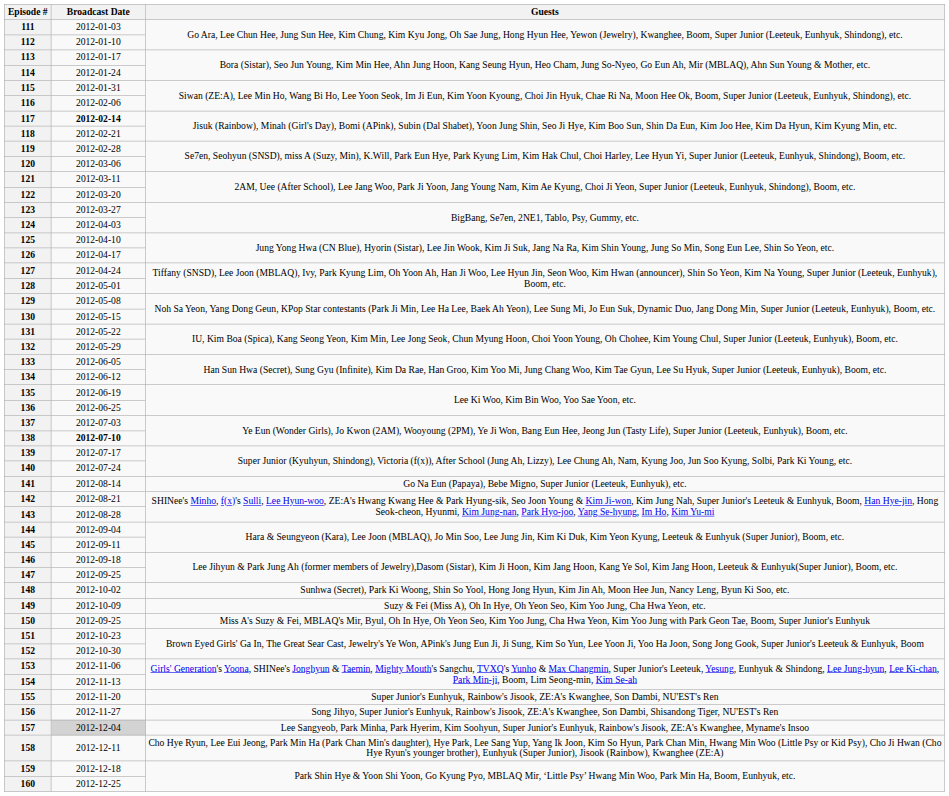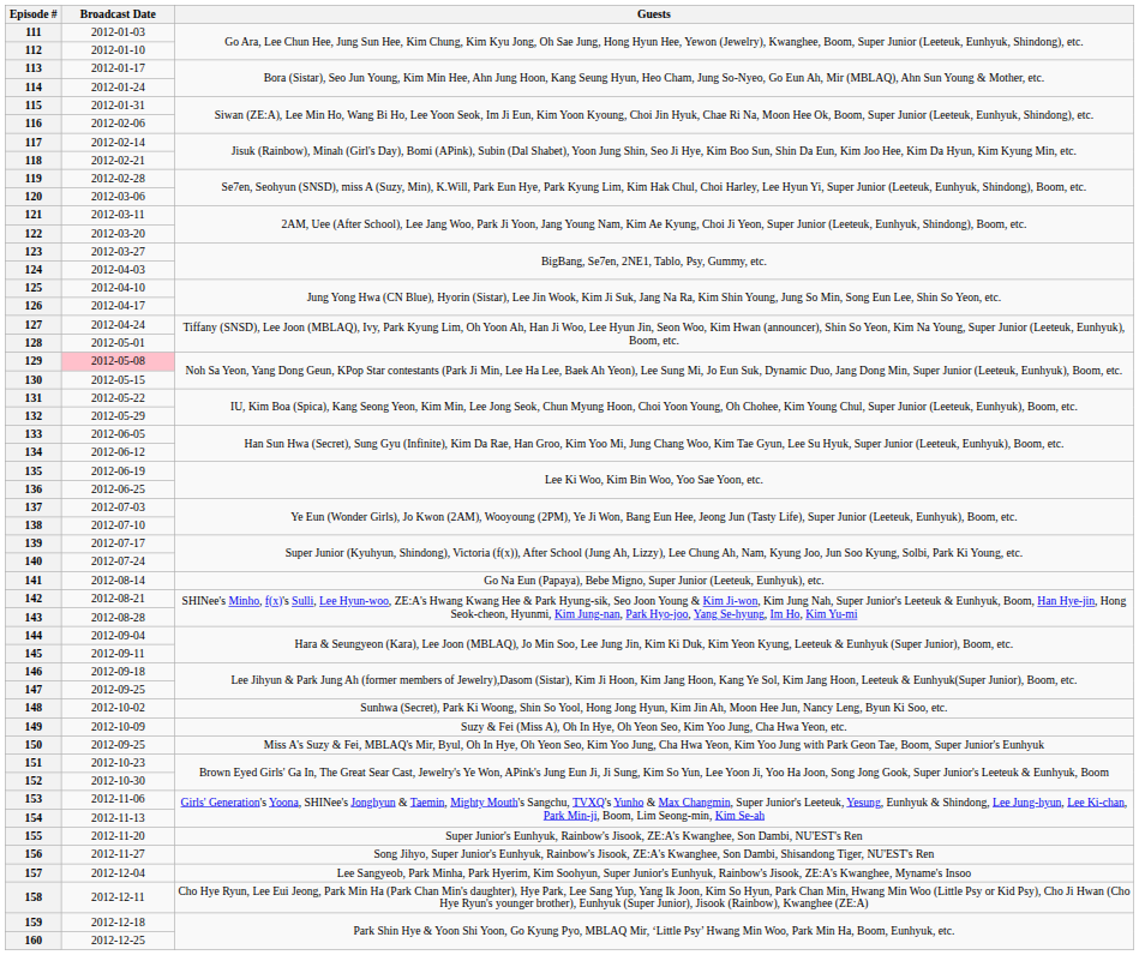117 | Broadcast Date: bold -> normal
129 | Broadcast Date: no background -> pink background
138 | Broadcast Date: bold -> normal
157 | Broadcast Date: lightgrey background -> no background
